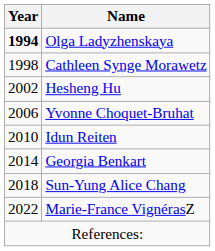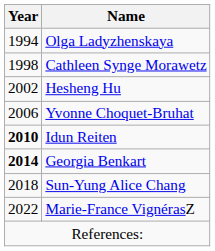Olga Ladyzhenskaya | Year: bold -> normal
Idun Reiten | Year: normal -> bold
Georgia Benkart | Year: normal -> bold
